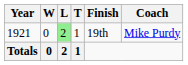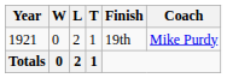1921 | L: lightgreen background -> no background
